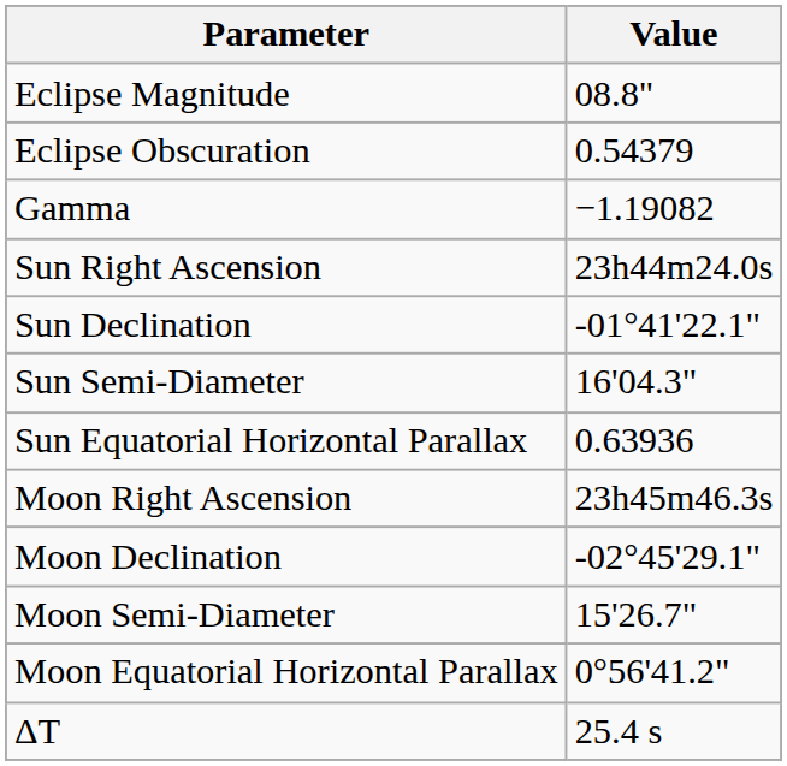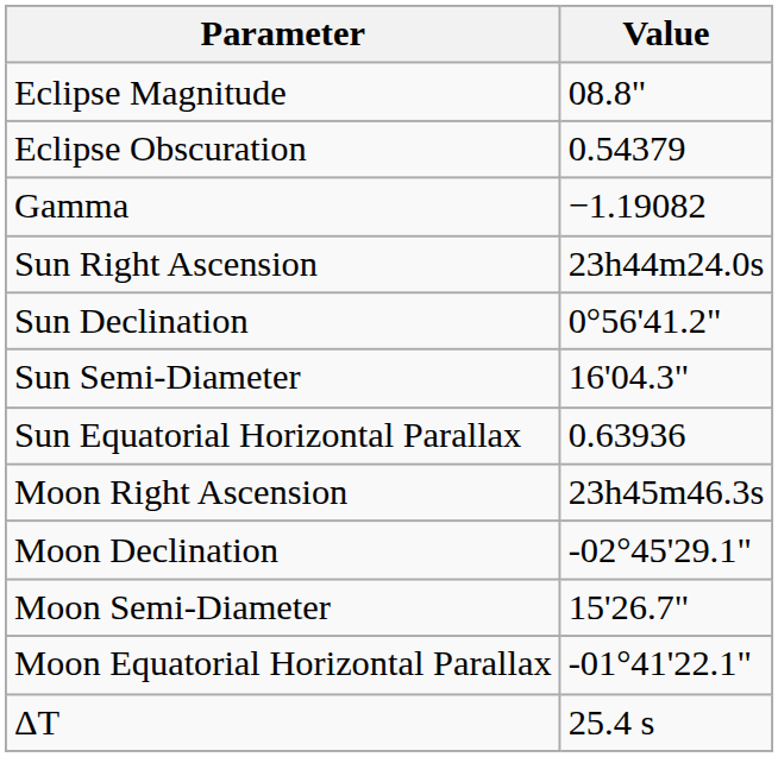Sun Declination | Value: -01°41'22.1" -> 0°56'41.2"
Moon Equatorial Horizontal Parallax | Value: 0°56'41.2" -> -01°41'22.1"
